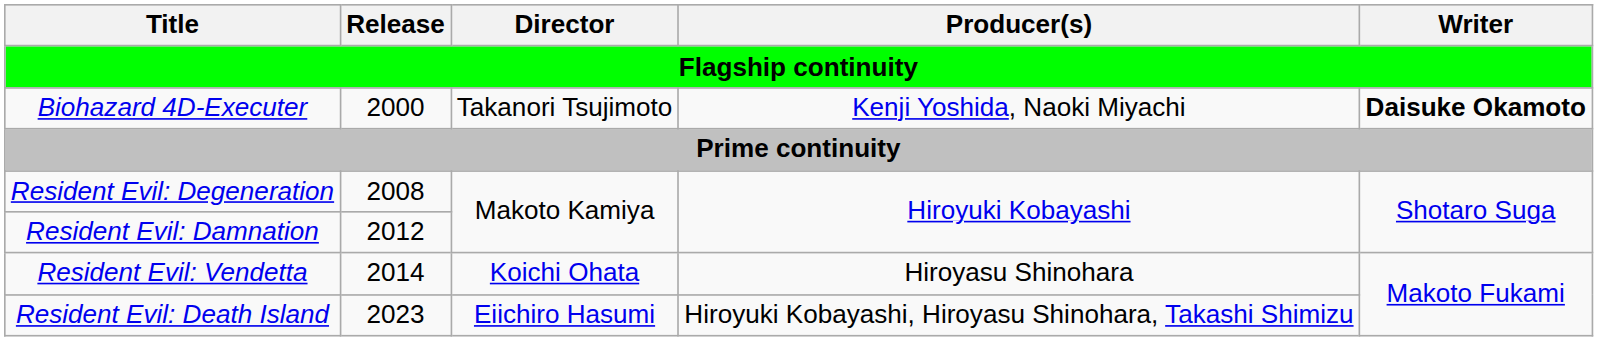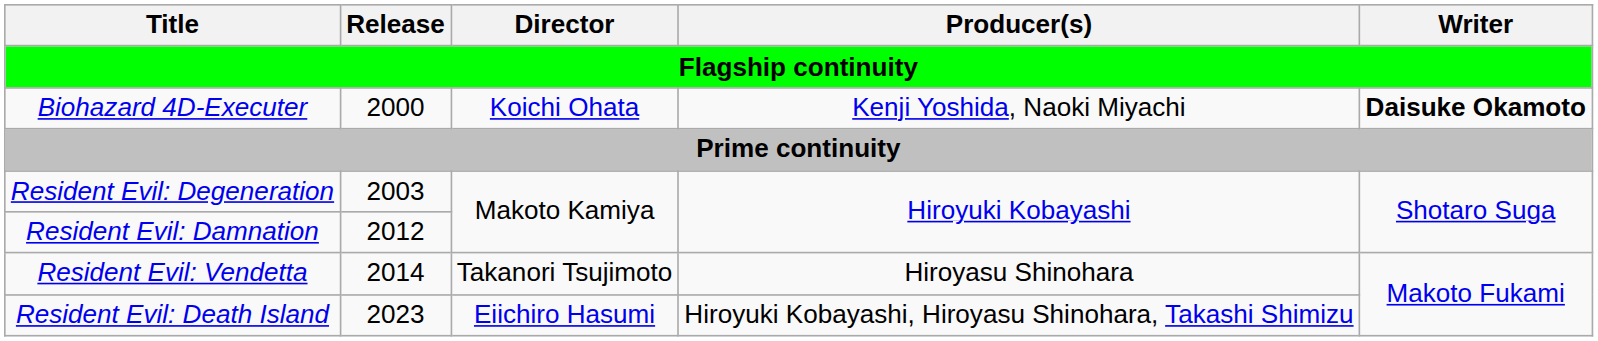Biohazard 4D-Executer | Director: Takanori Tsujimoto -> Koichi Ohata
Resident Evil: Degeneration | Release: 2008 -> 2003
Resident Evil: Vendetta | Director: Koichi Ohata -> Takanori Tsujimoto
